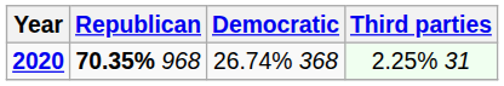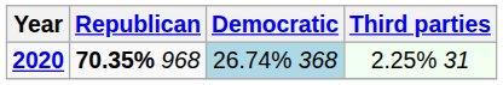2020 | Democratic: no background -> lightblue background
